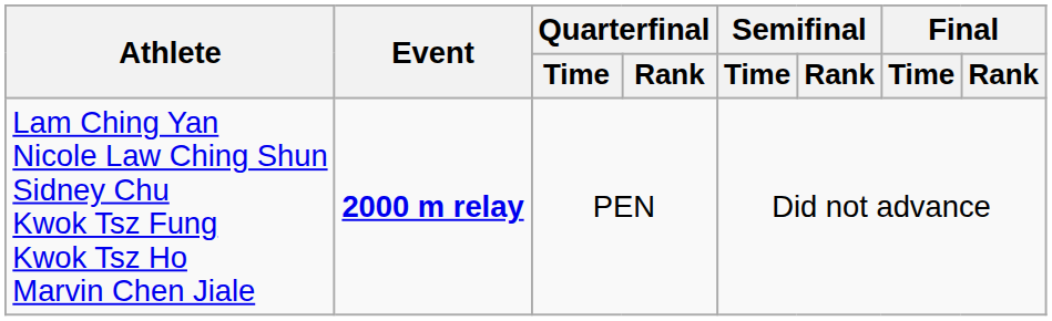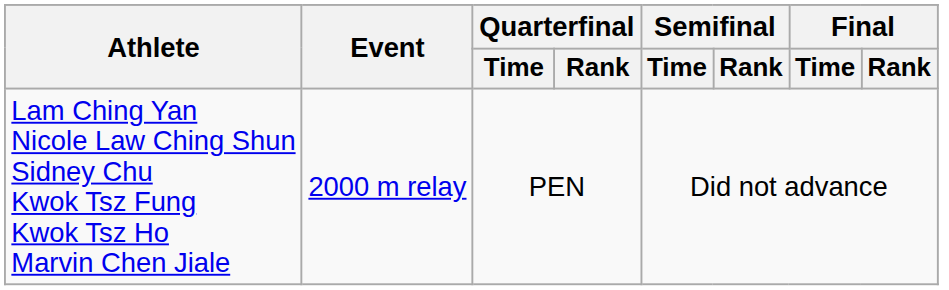row 3 | Event: bold -> normal
